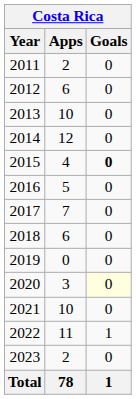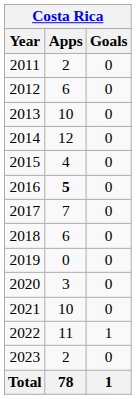2015 | Goals: bold -> normal
2016 | Apps: normal -> bold
2020 | Goals: lightyellow background -> no background
